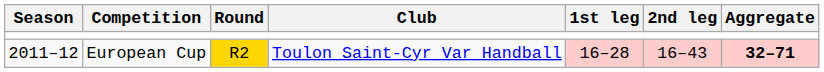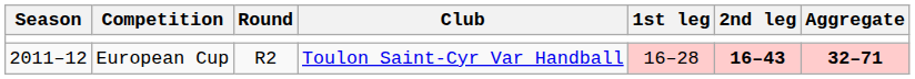European Cup | Round: gold background -> no background
European Cup | 2nd leg: normal -> bold
